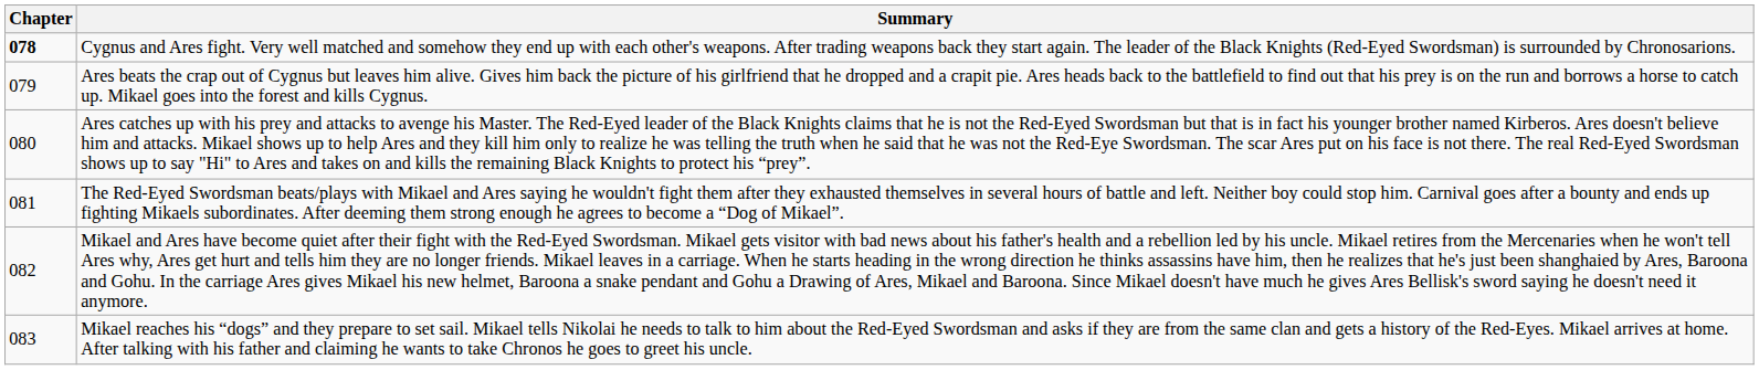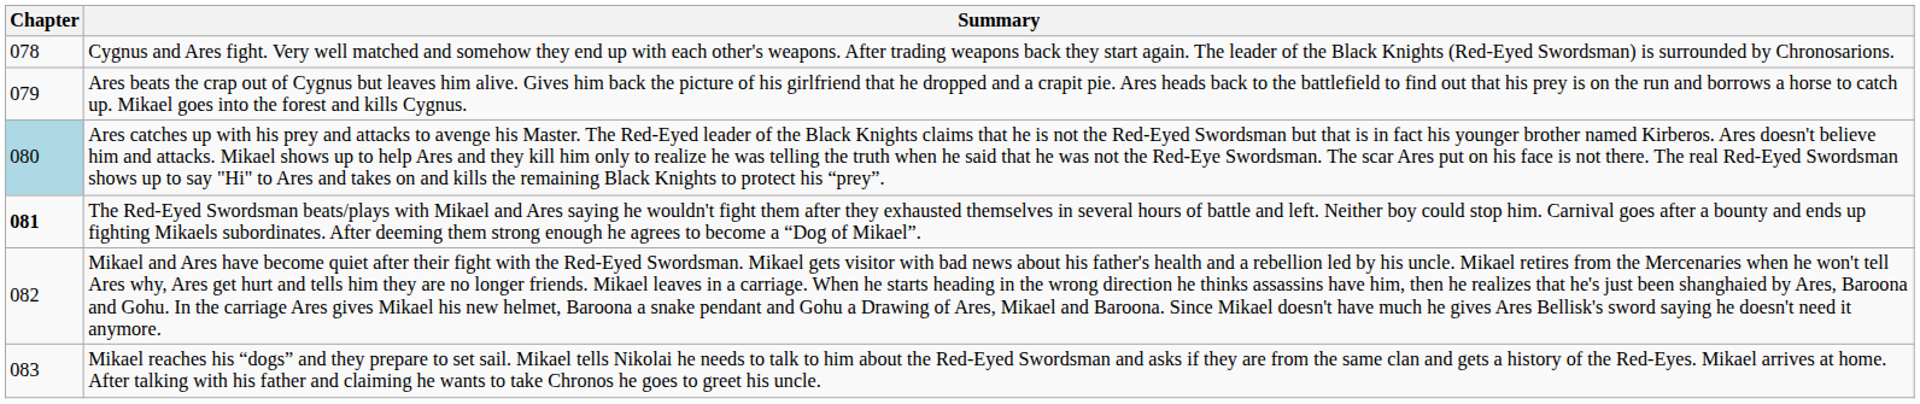row 2 | Chapter: bold -> normal
row 4 | Chapter: no background -> lightblue background
row 5 | Chapter: normal -> bold
